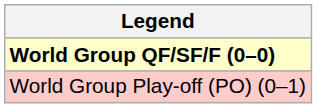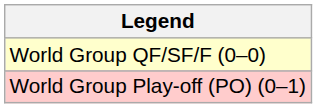row 2 | column 1: bold -> normal
